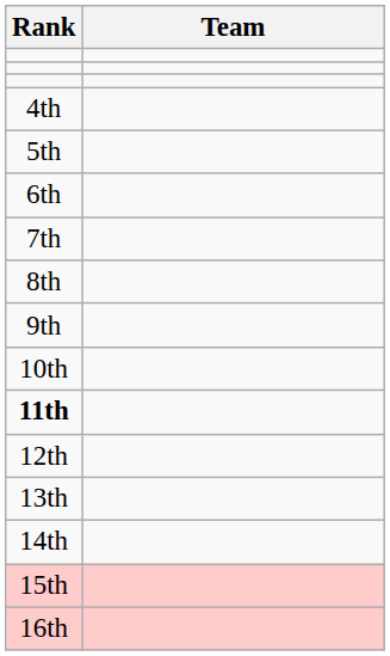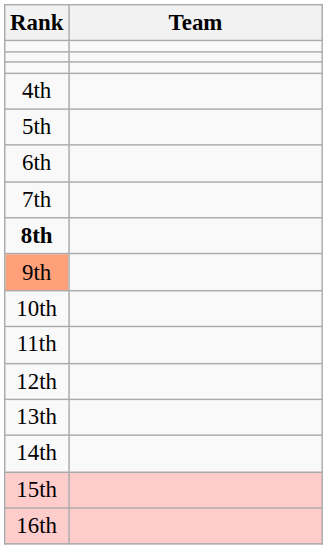row 9 | Rank: normal -> bold
row 10 | Rank: no background -> lightsalmon background
row 12 | Rank: bold -> normal
